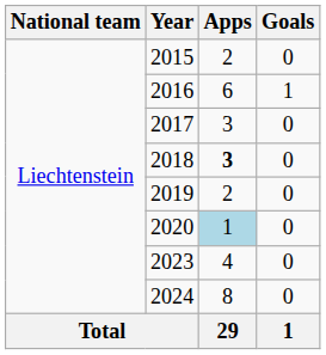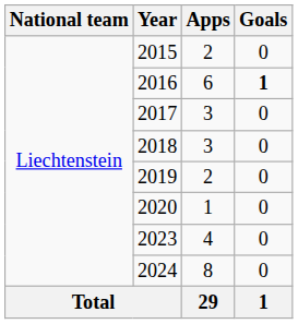2016 | Goals: normal -> bold
2018 | Apps: bold -> normal
2020 | Apps: lightblue background -> no background
